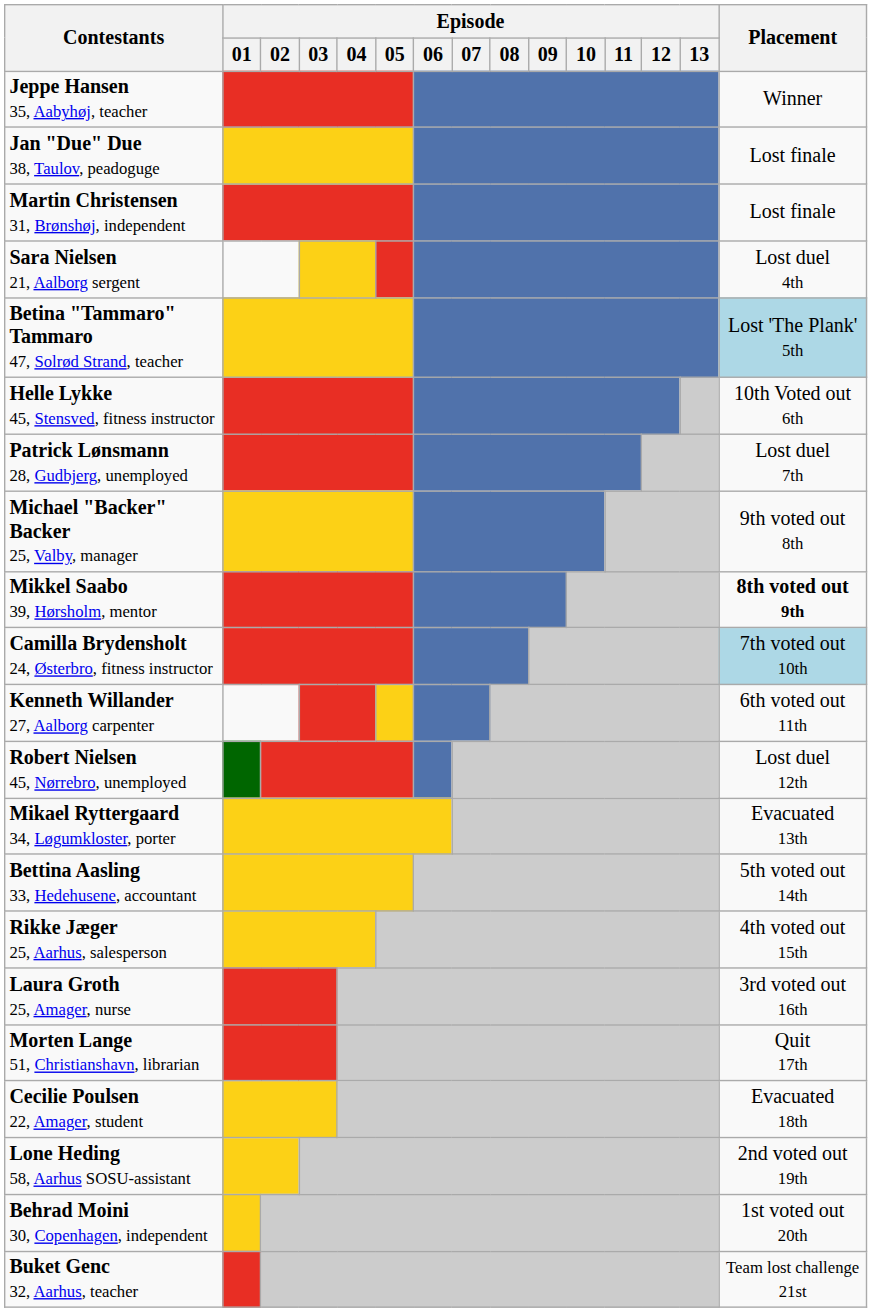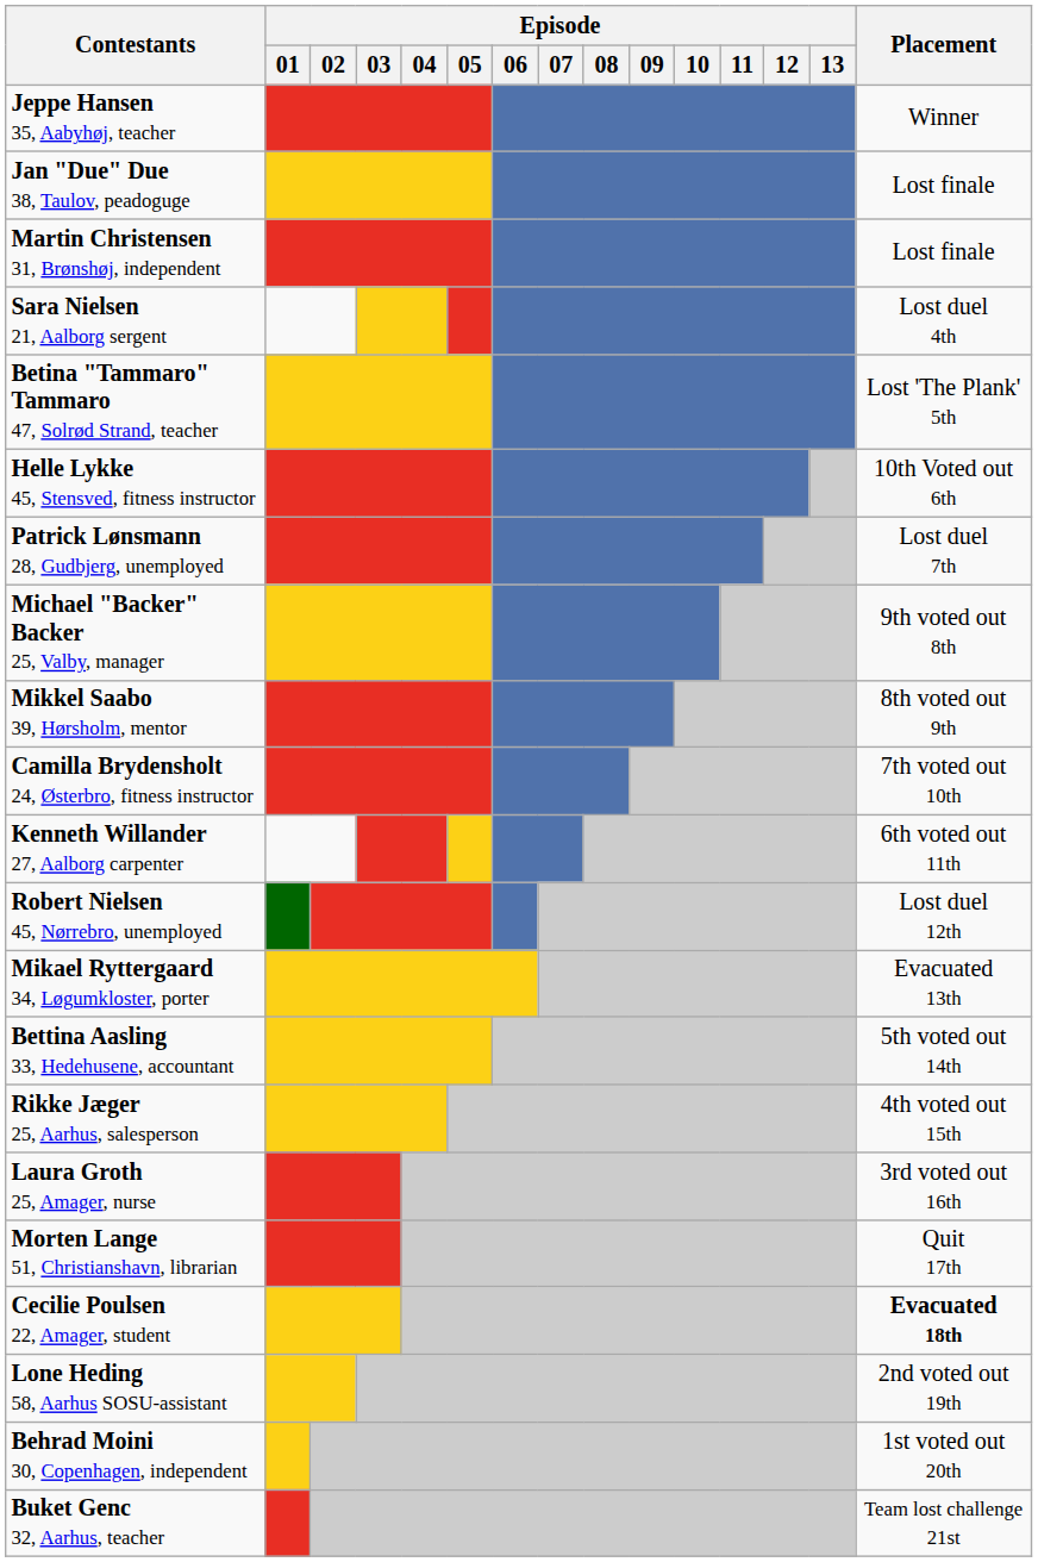Betina "Tammaro" Tammaro 47, Solrød Strand, teacher | Placement: lightblue background -> no background
Mikkel Saabo 39, Hørsholm, mentor | Placement: bold -> normal
Camilla Brydensholt 24, Østerbro, fitness instructor | Placement: lightblue background -> no background
Cecilie Poulsen 22, Amager, student | Placement: normal -> bold
